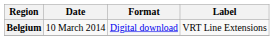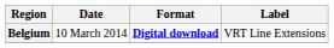Belgium | Format: normal -> bold
